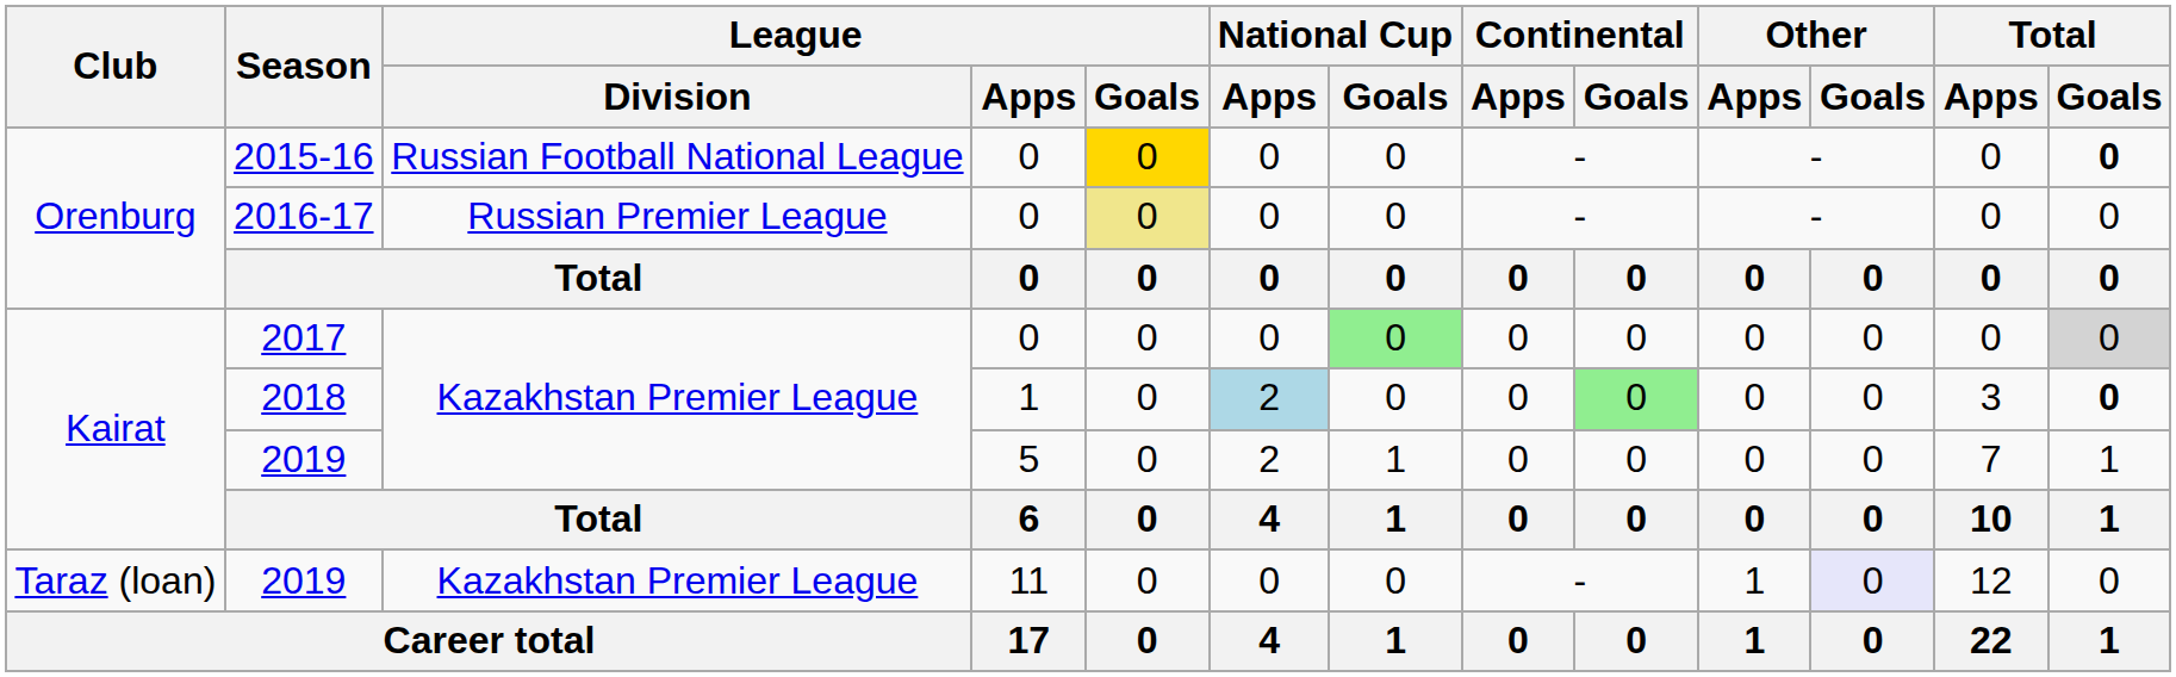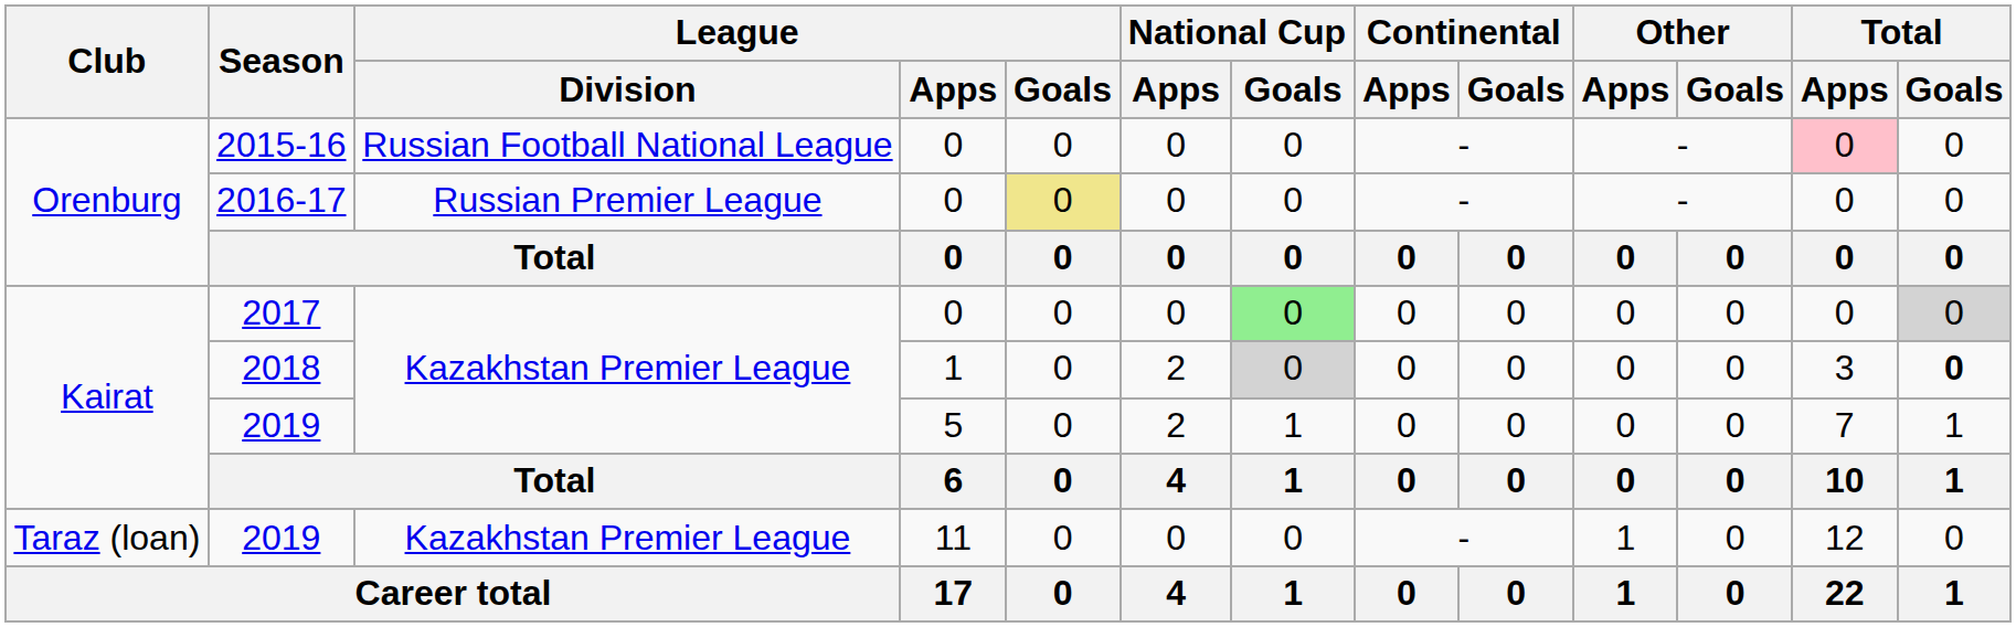2015-16 | League / Goals: gold background -> no background
2015-16 | Total / Apps: no background -> pink background
2015-16 | Total / Goals: bold -> normal
2018 | National Cup / Apps: lightblue background -> no background
2018 | National Cup / Goals: no background -> lightgrey background
2018 | Continental / Goals: lightgreen background -> no background
2019 / 11 | Other / Goals: lavender background -> no background
